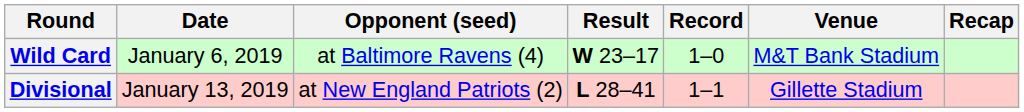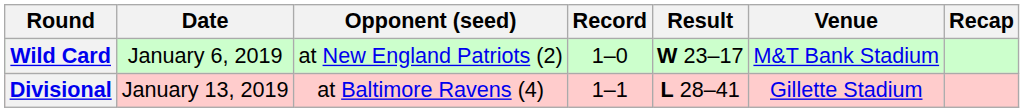columns swapped: Result <-> Record
Wild Card | Opponent (seed): at Baltimore Ravens (4) -> at New England Patriots (2)
Divisional | Opponent (seed): at New England Patriots (2) -> at Baltimore Ravens (4)
